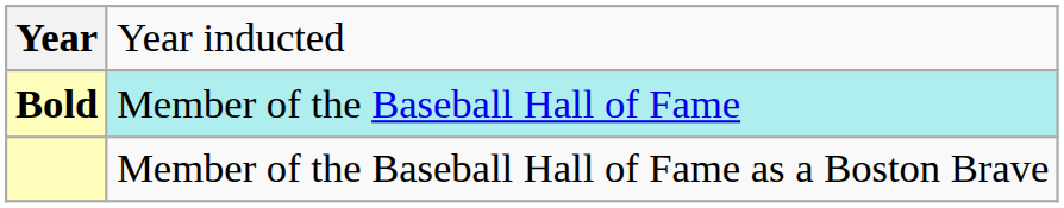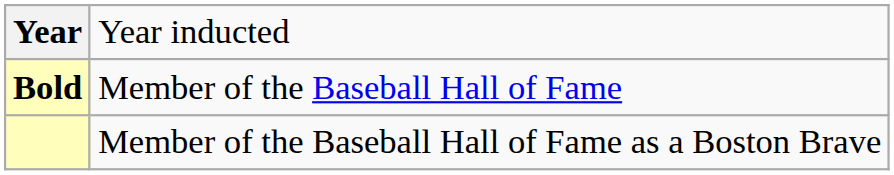Bold | column 2: paleturquoise background -> no background
